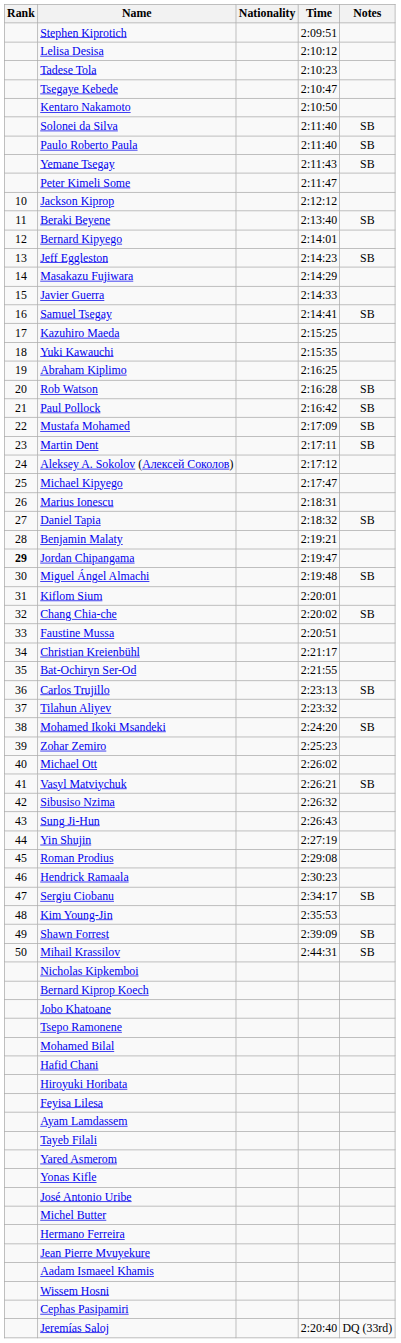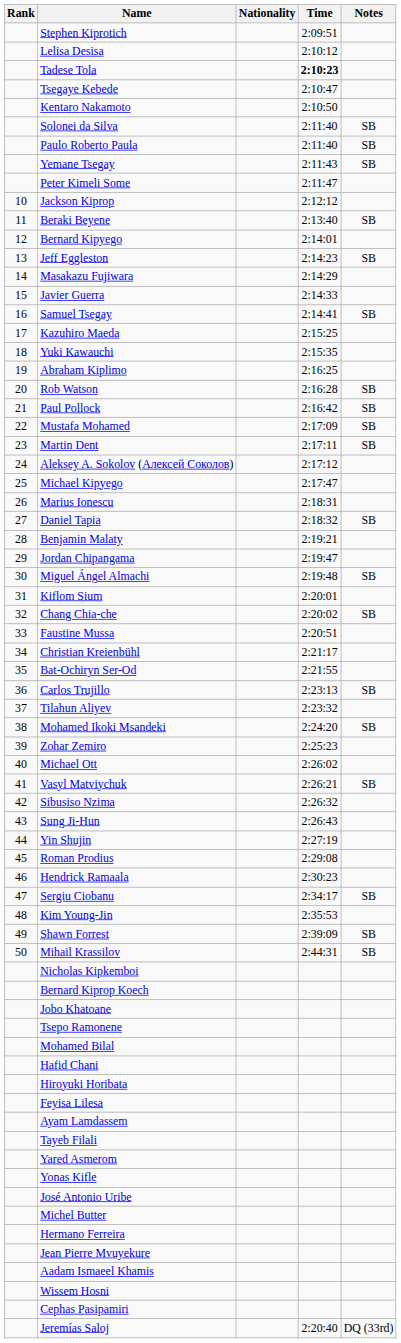Tadese Tola | Time: normal -> bold
Jordan Chipangama | Rank: bold -> normal
